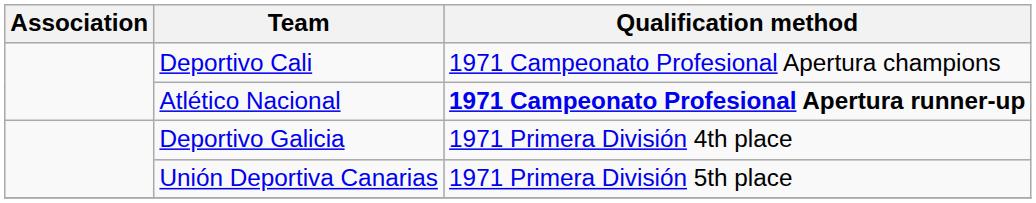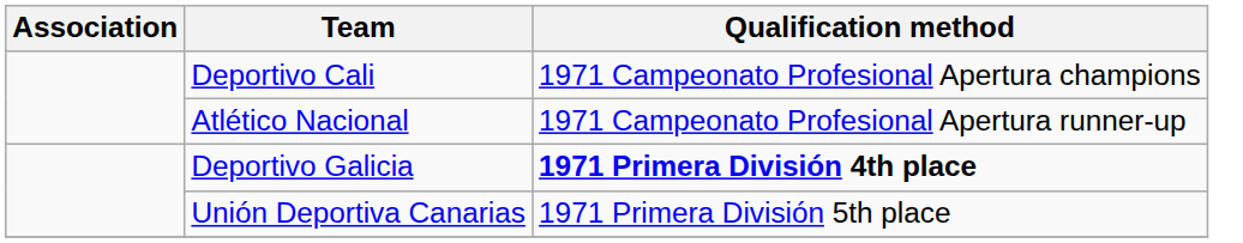Atlético Nacional | Qualification method: bold -> normal
Deportivo Galicia | Qualification method: normal -> bold
